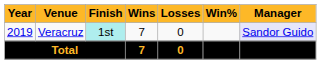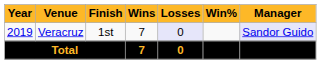2019 | Finish: paleturquoise background -> no background
2019 | Losses: no background -> lavender background
